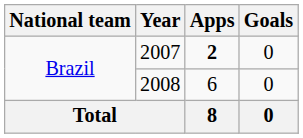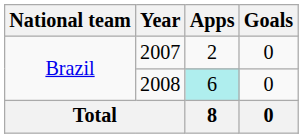2007 | Apps: bold -> normal
2008 | Apps: no background -> paleturquoise background
